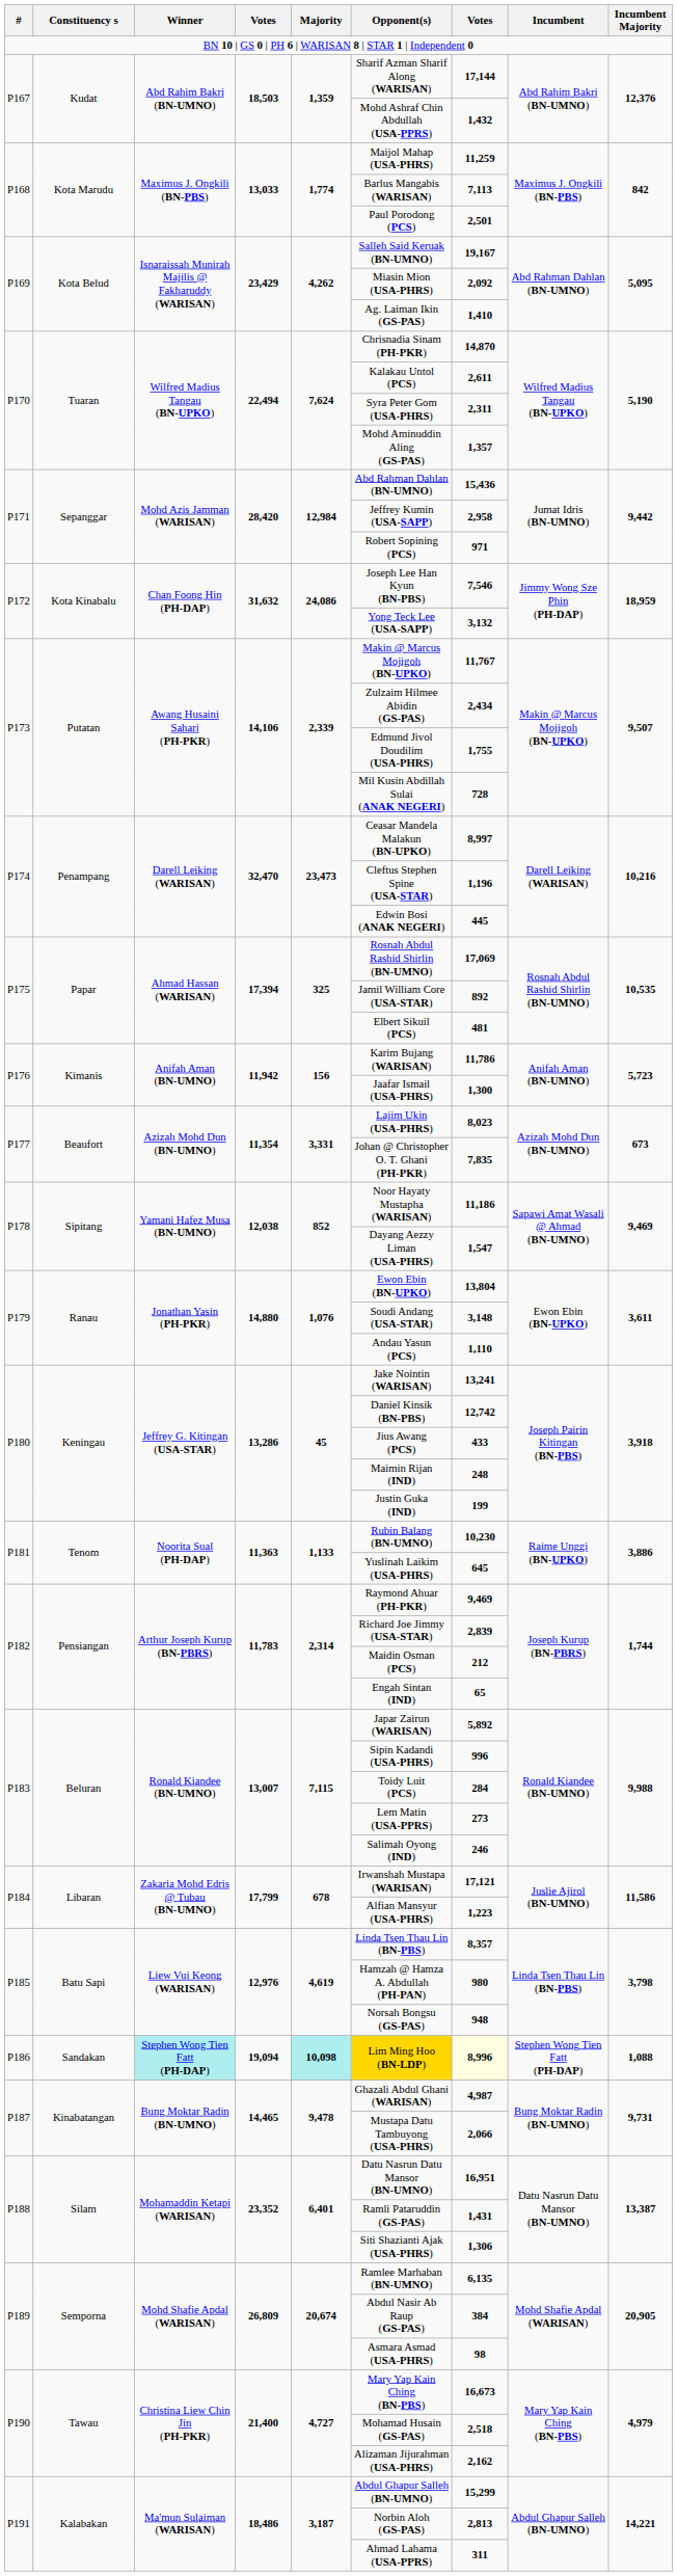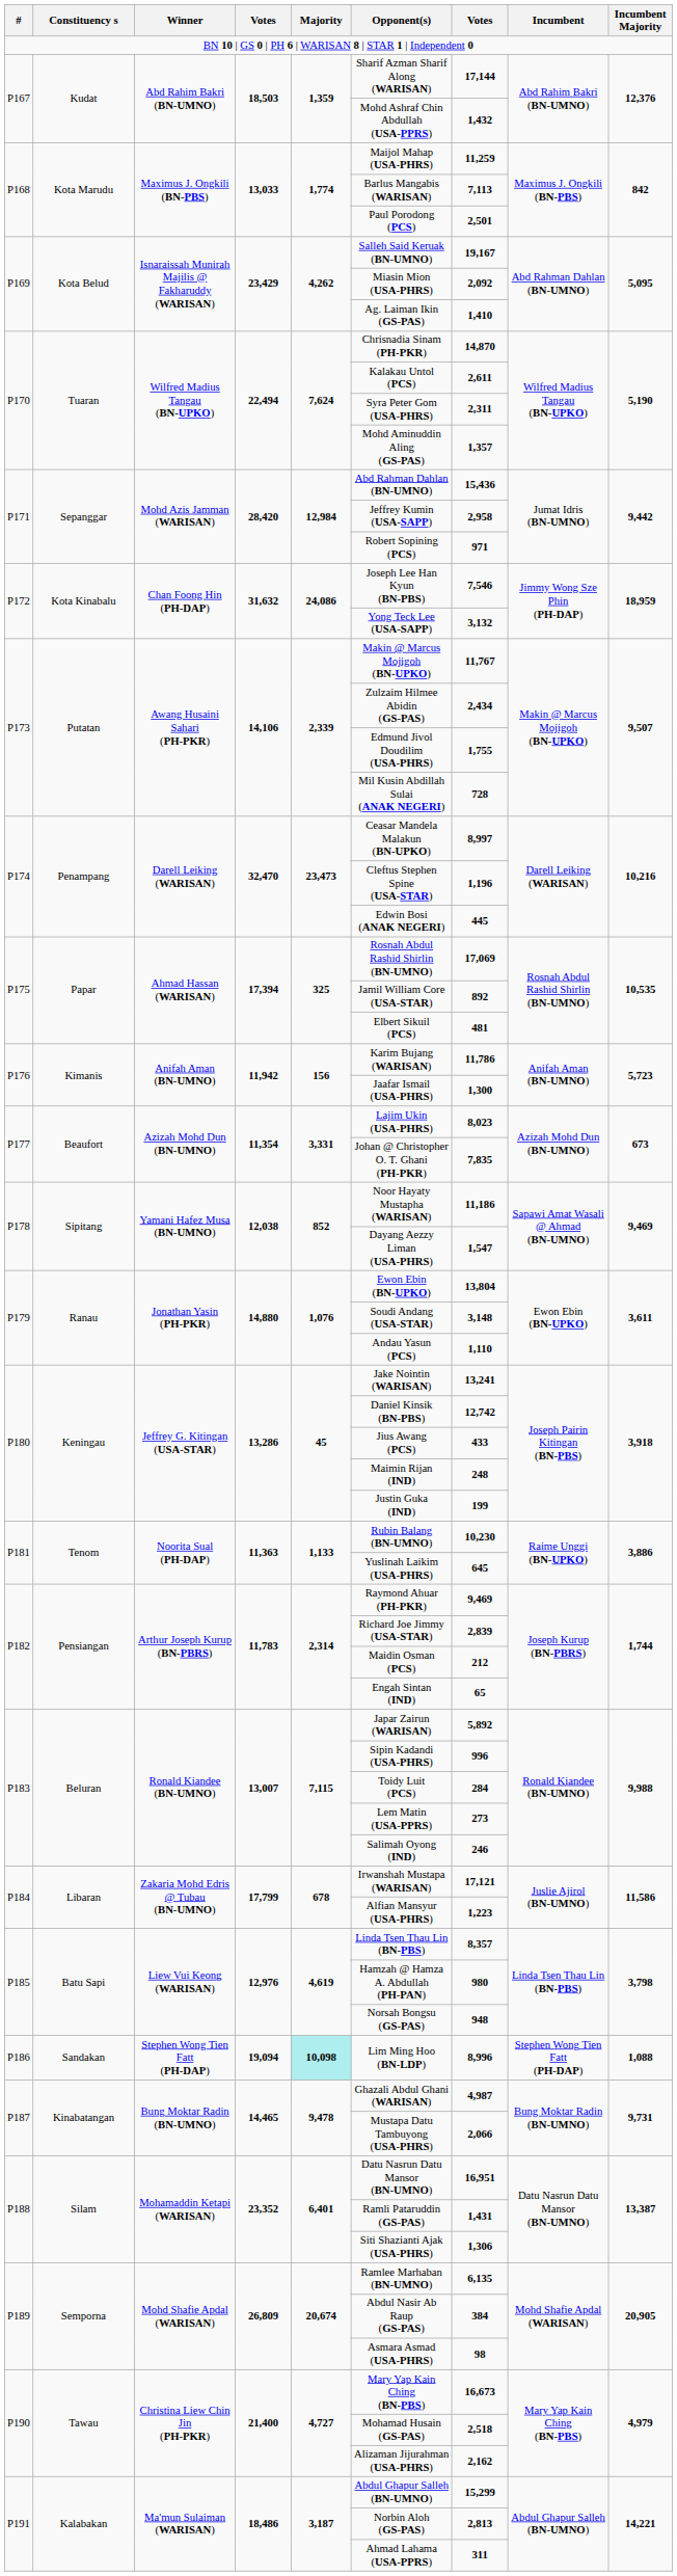P186 | Winner: paleturquoise background -> no background
P186 | Opponent(s): gold background -> no background
P186 | column 7: lightyellow background -> no background
